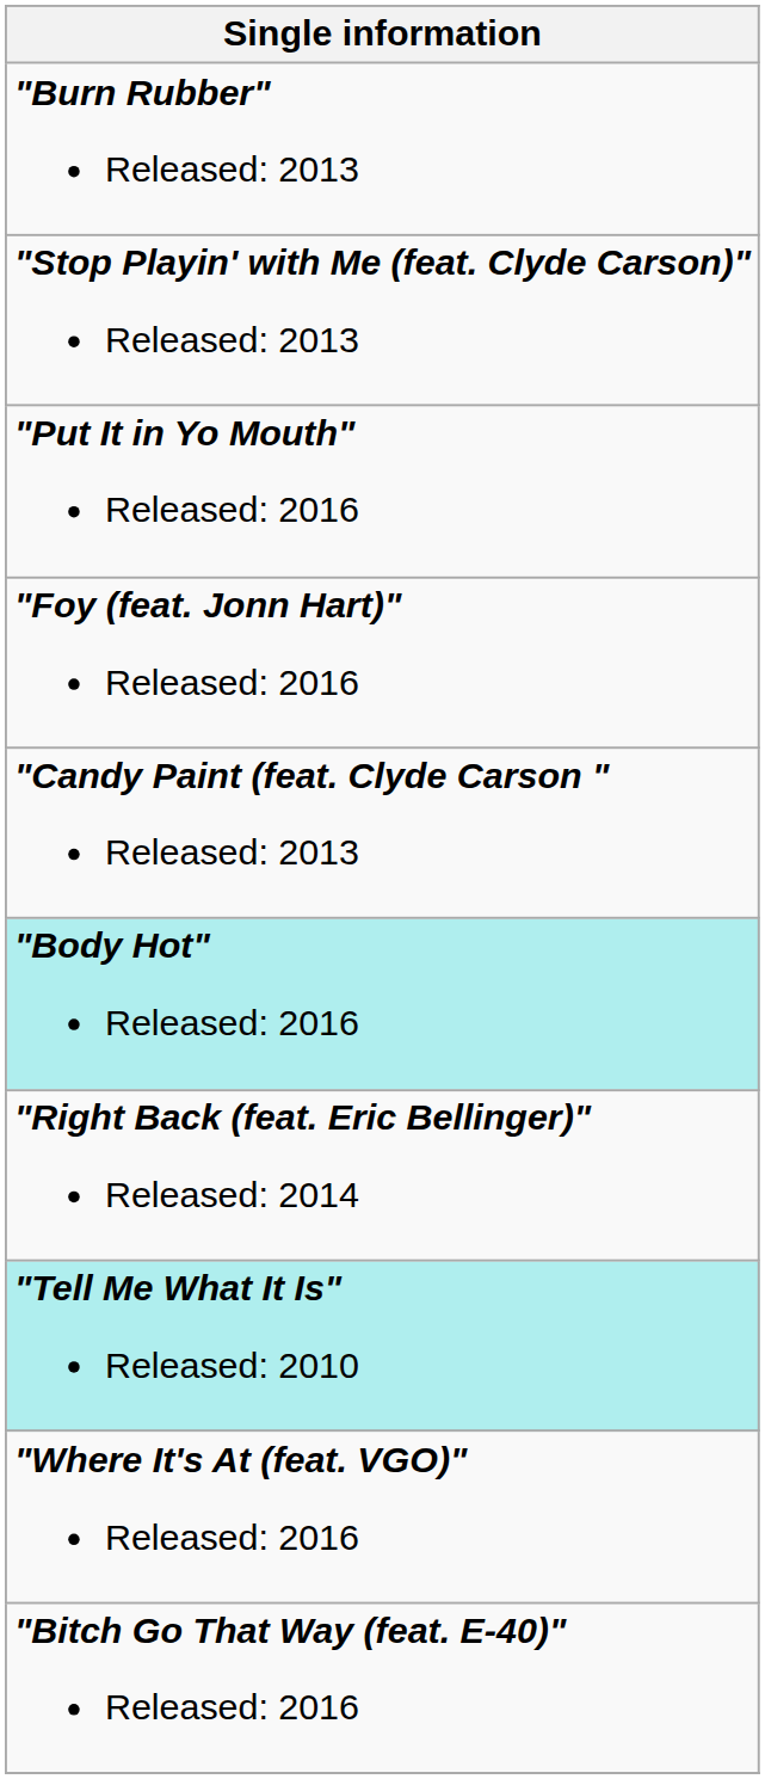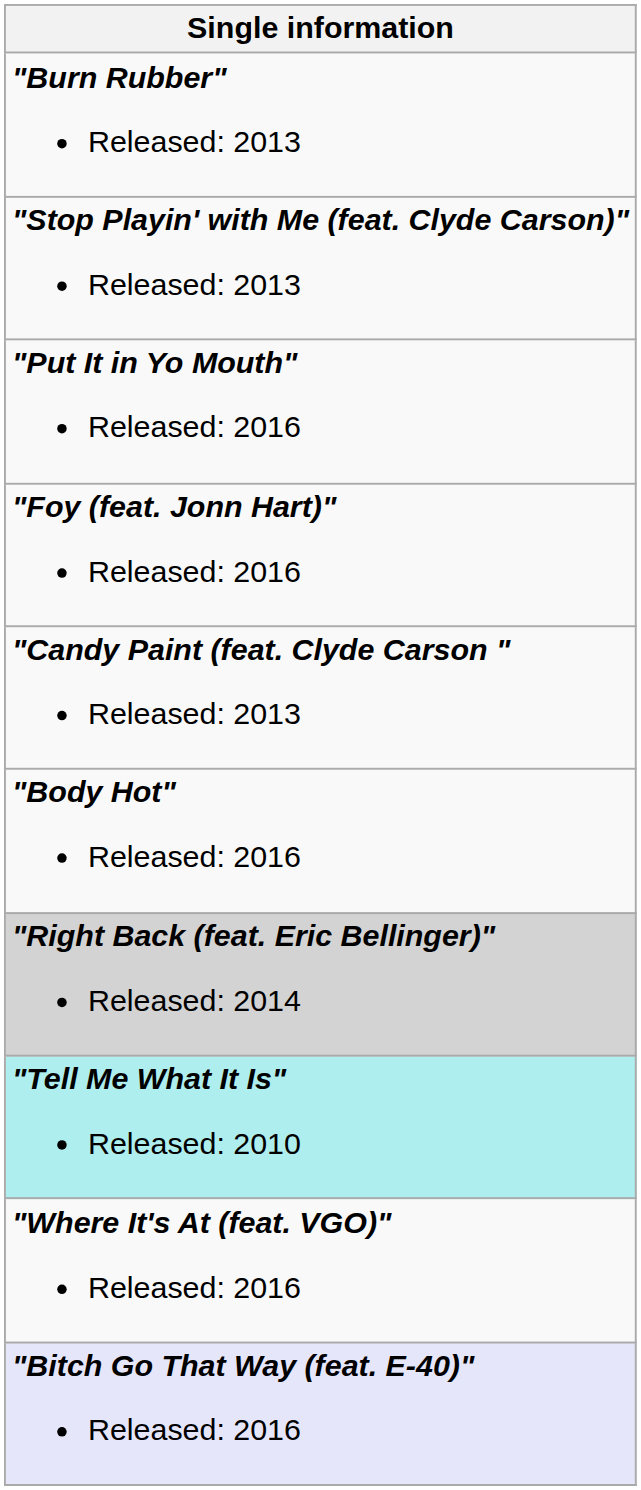row 7 | column 1: paleturquoise background -> no background
row 8 | column 1: no background -> lightgrey background
row 11 | column 1: no background -> lavender background
